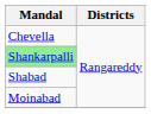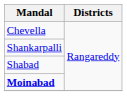Shankarpalli | Mandal: lightgreen background -> no background
Moinabad | Mandal: normal -> bold
